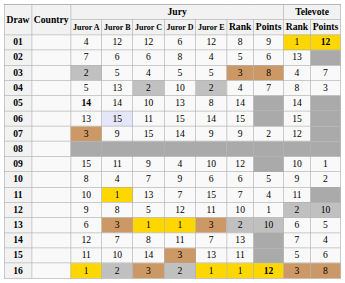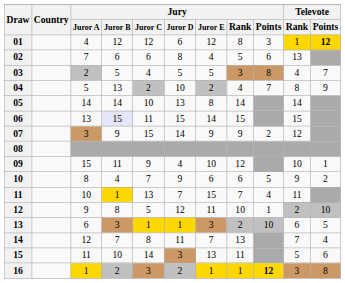01 | Jury / Points: 9 -> 3
04 | Televote / Points: 3 -> 9
05 | Jury / Juror A: bold -> normal
